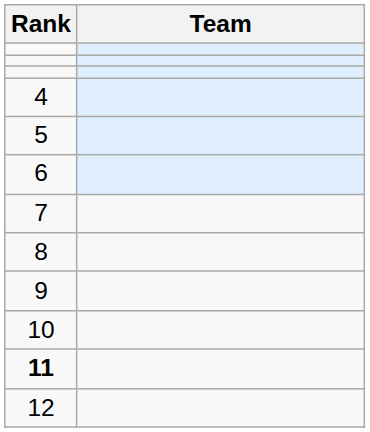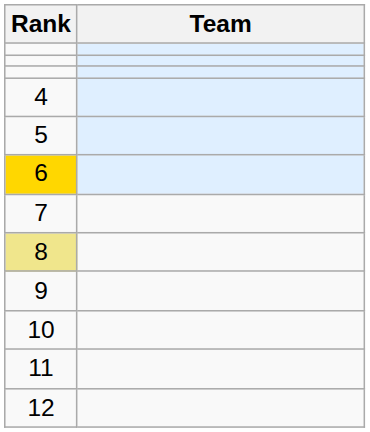row 7 | Rank: no background -> gold background
row 9 | Rank: no background -> khaki background
row 12 | Rank: bold -> normal
